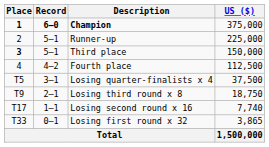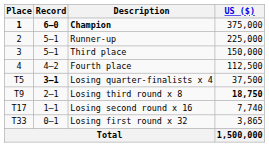Third place | Place: bold -> normal
Losing quarter-finalists x 4 | Record: normal -> bold
Losing third round x 8 | US ($): normal -> bold
